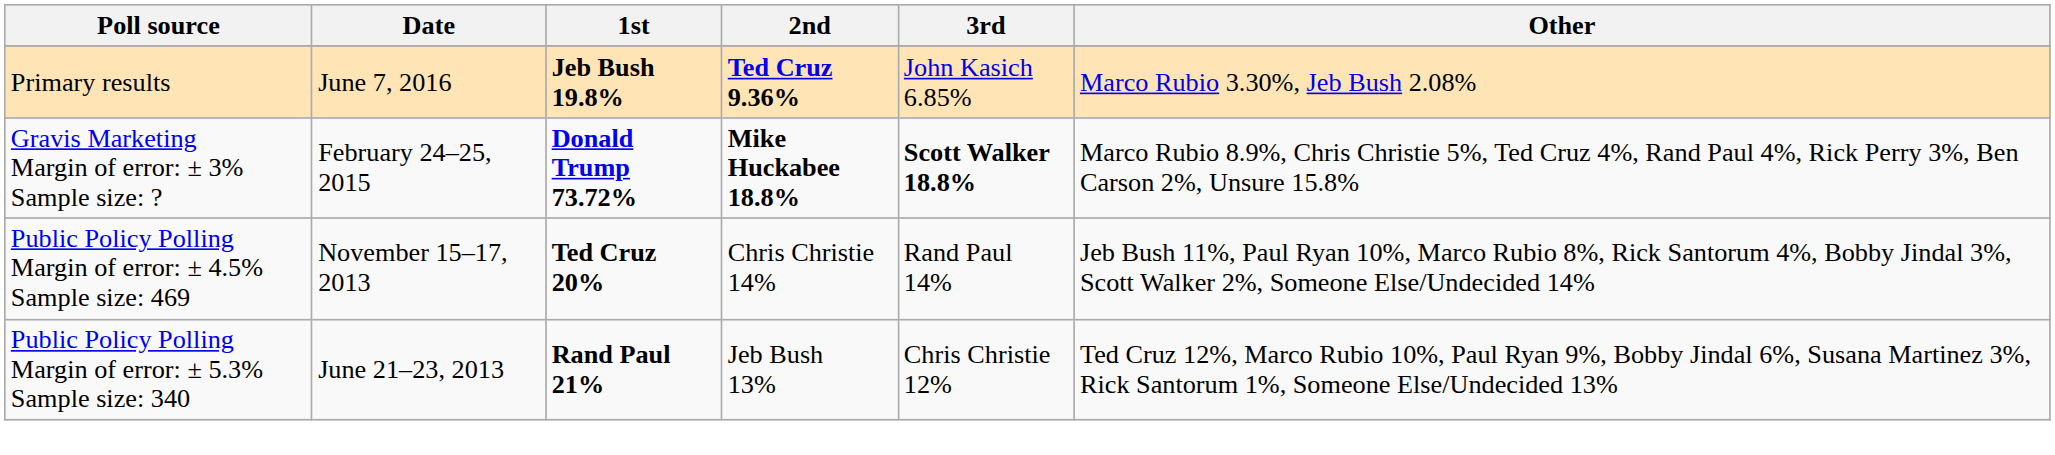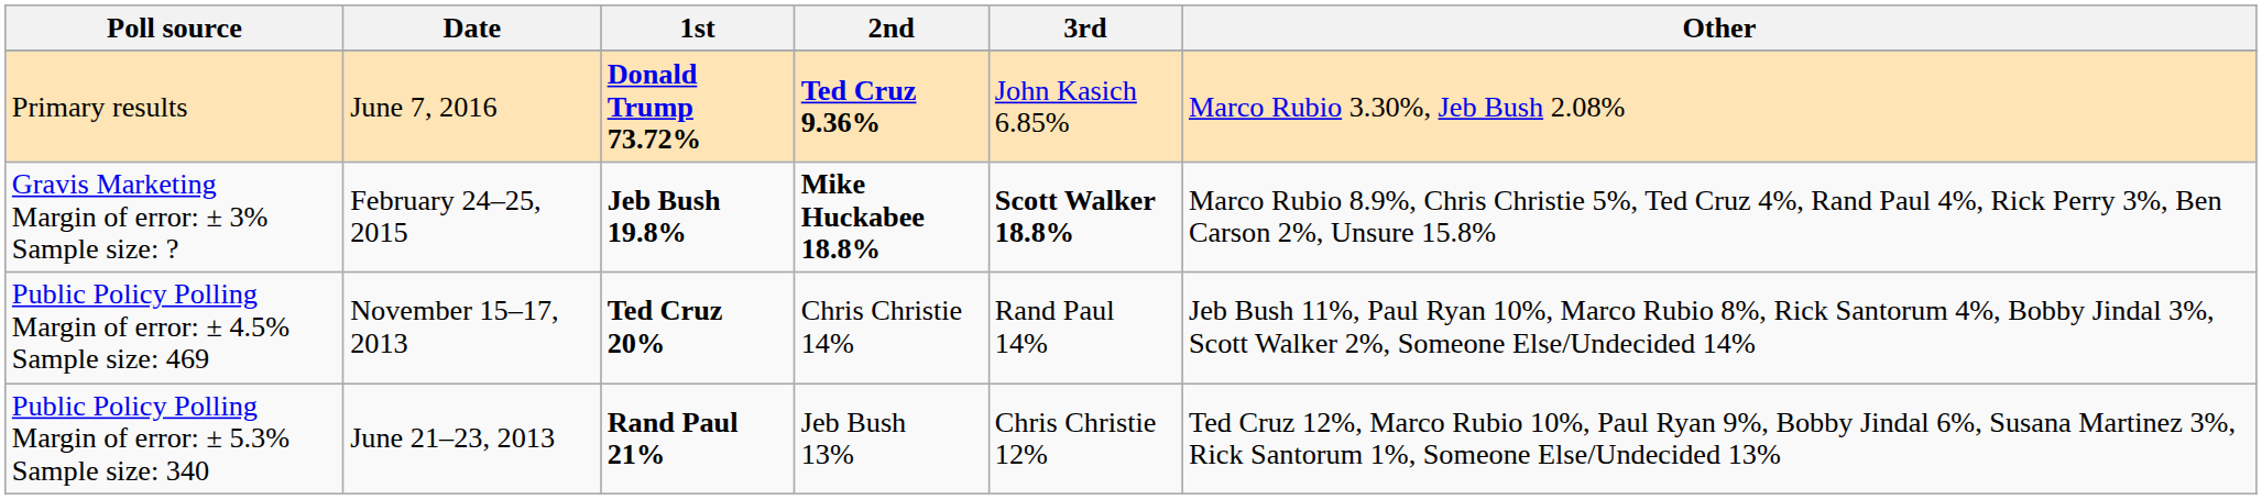Primary results | 1st: Jeb Bush 19.8% -> Donald Trump 73.72%
Gravis Marketing Margin of error: ± 3% Sample size: ? | 1st: Donald Trump 73.72% -> Jeb Bush 19.8%
